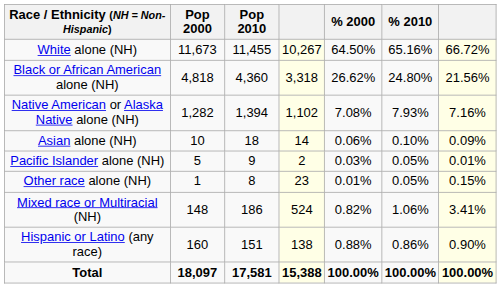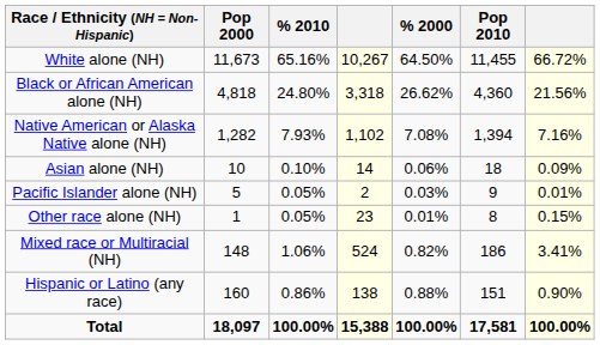columns swapped: Pop 2010 <-> % 2010
